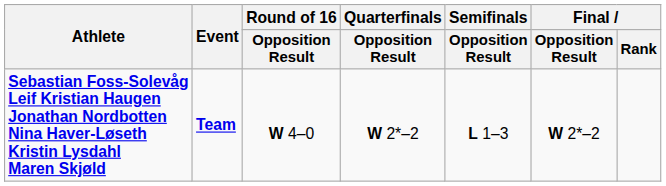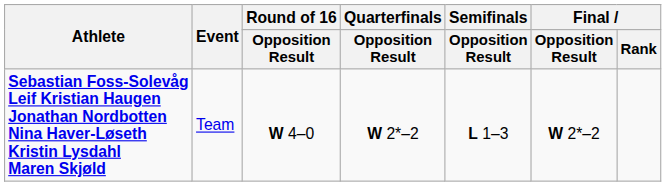row 3 | Event: bold -> normal
